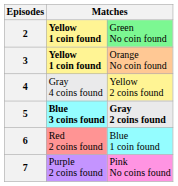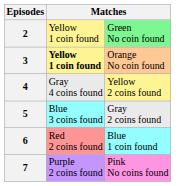2 | column 2: bold -> normal
5 | column 2: bold -> normal
5 | column 3: bold -> normal
